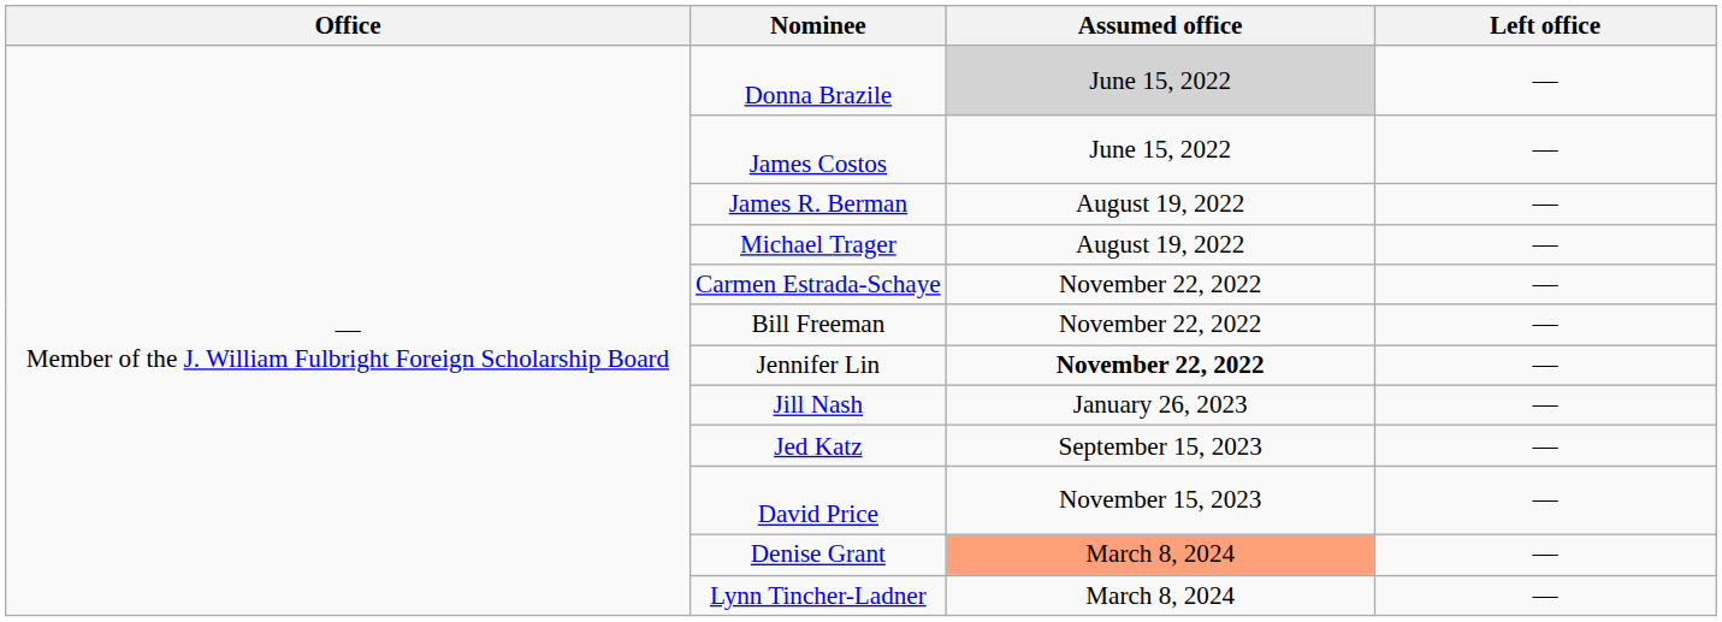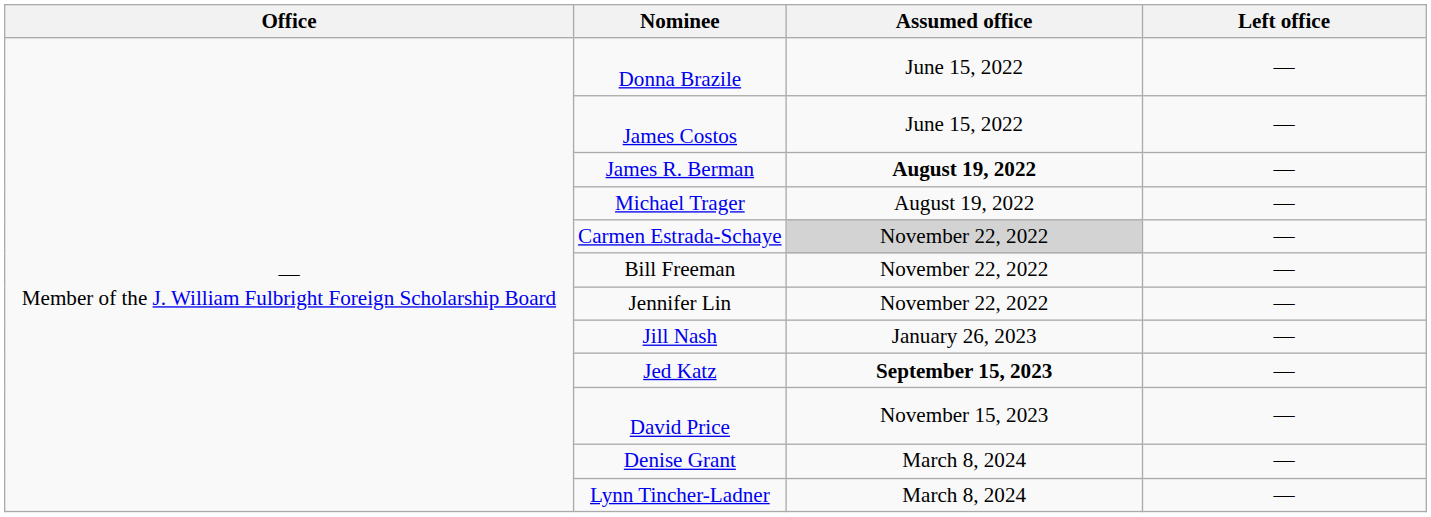Donna Brazile | Assumed office: lightgrey background -> no background
James R. Berman | Assumed office: normal -> bold
Carmen Estrada-Schaye | Assumed office: no background -> lightgrey background
Jennifer Lin | Assumed office: bold -> normal
Jed Katz | Assumed office: normal -> bold
Denise Grant | Assumed office: lightsalmon background -> no background
